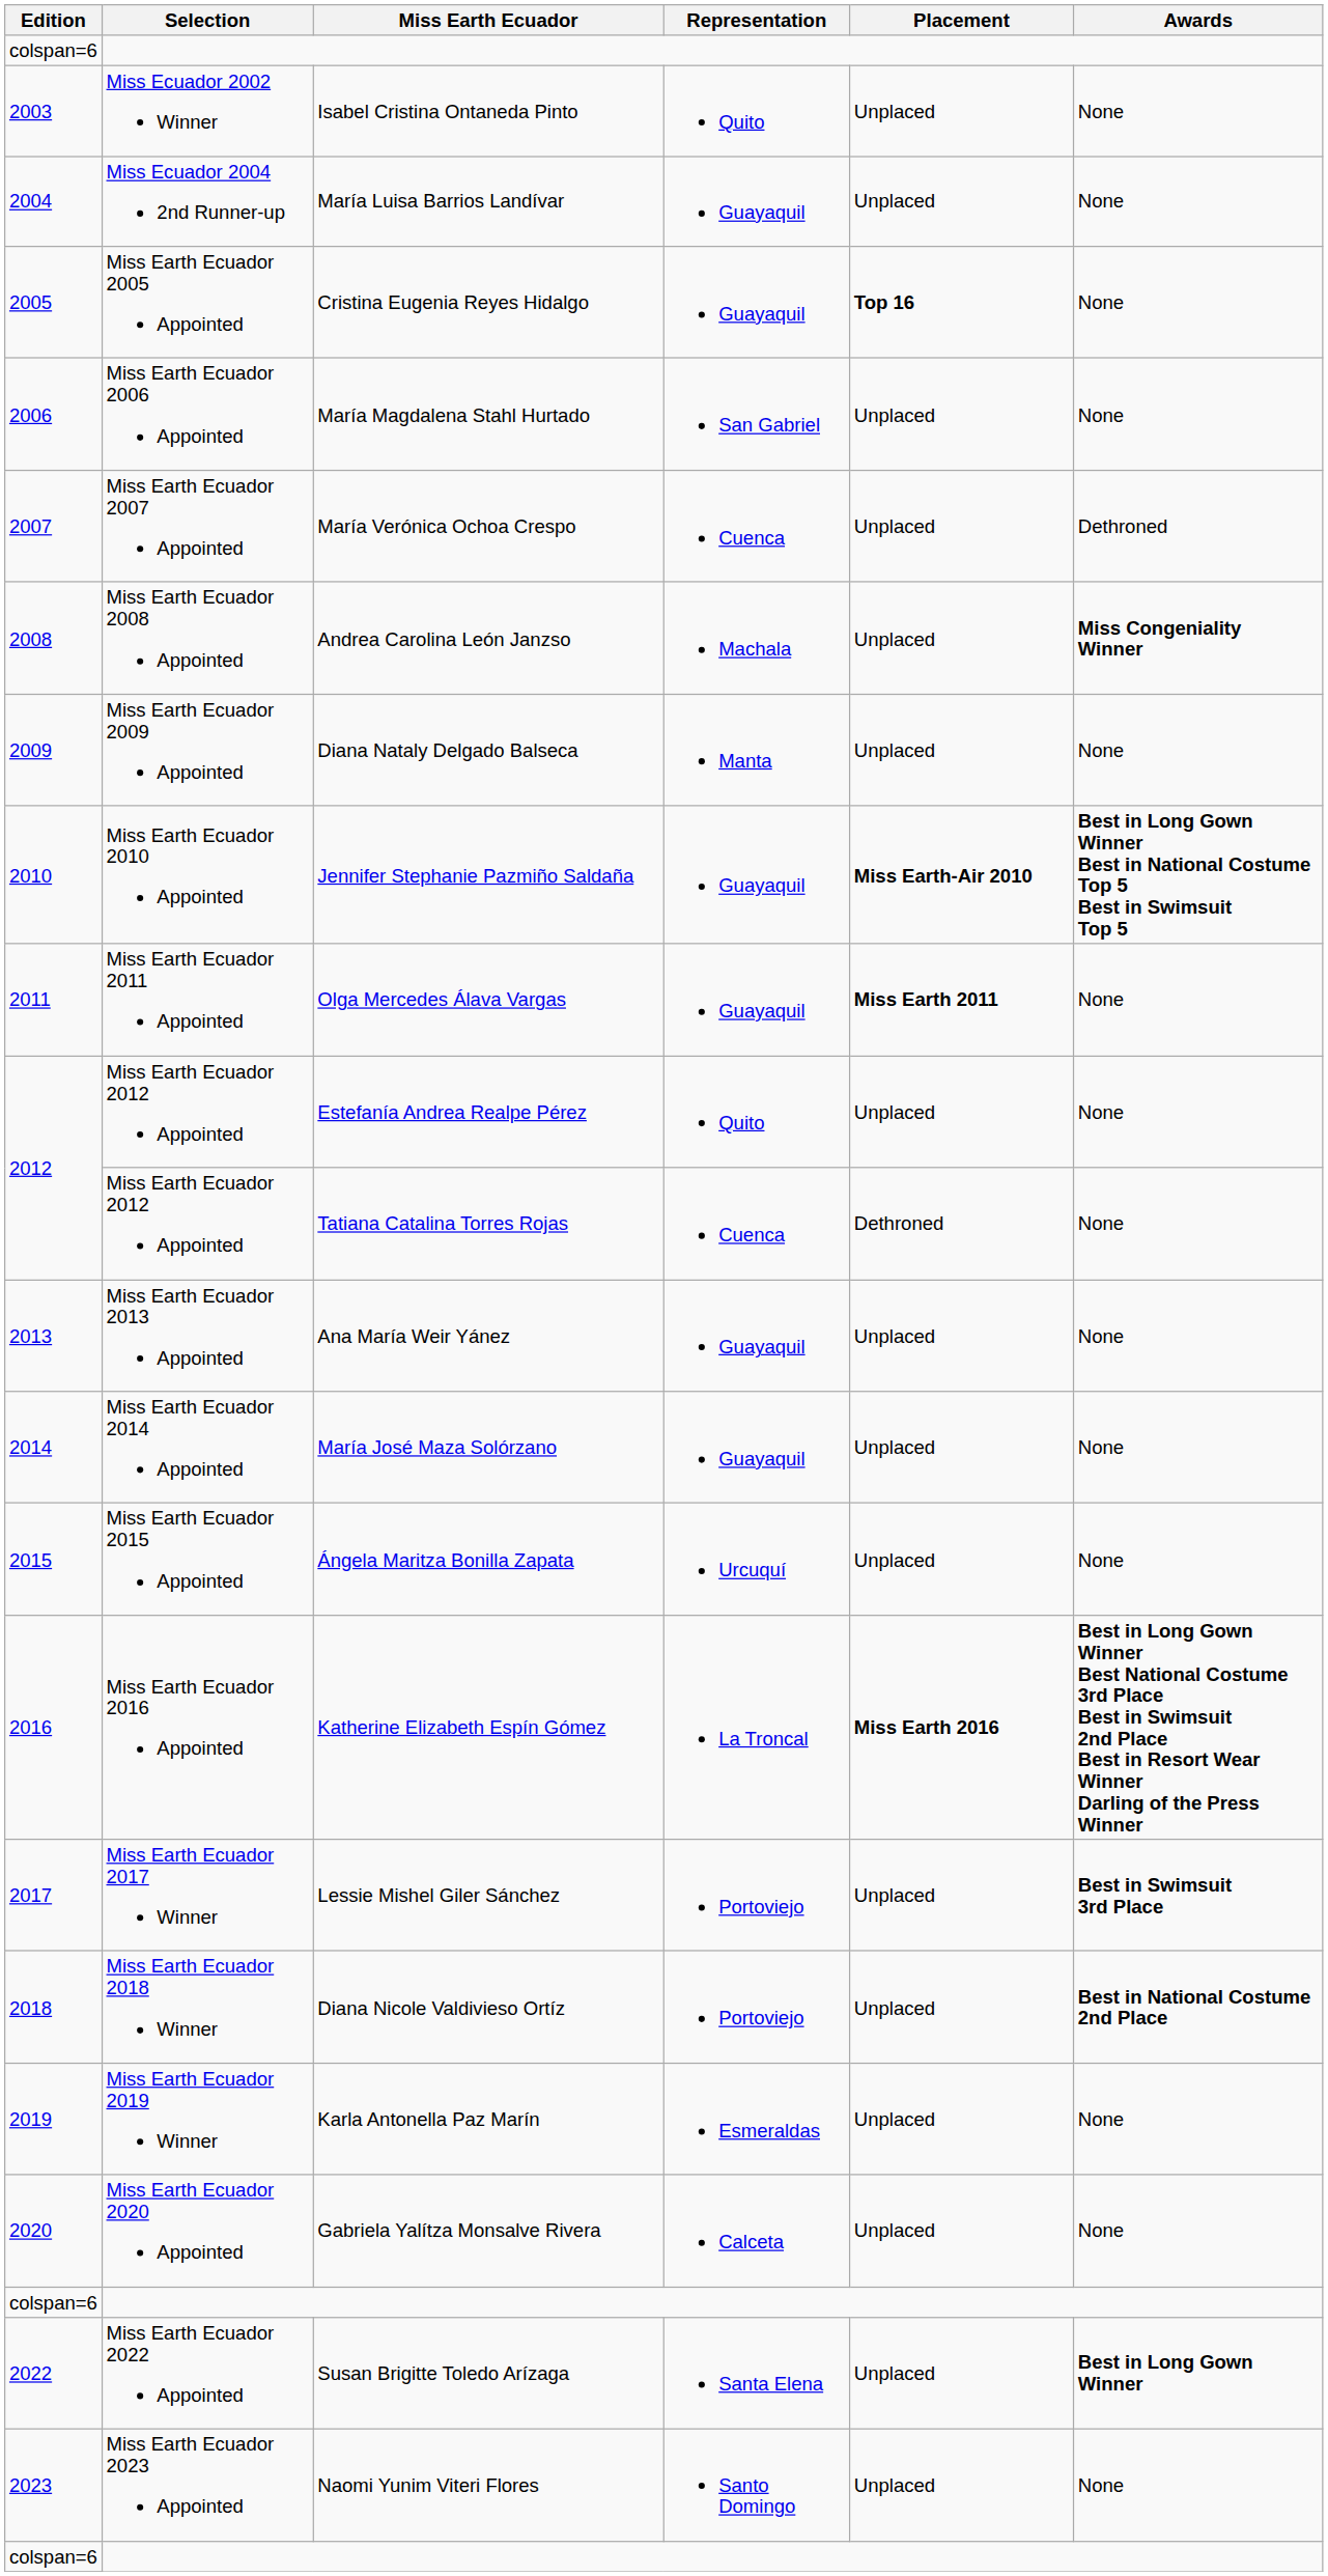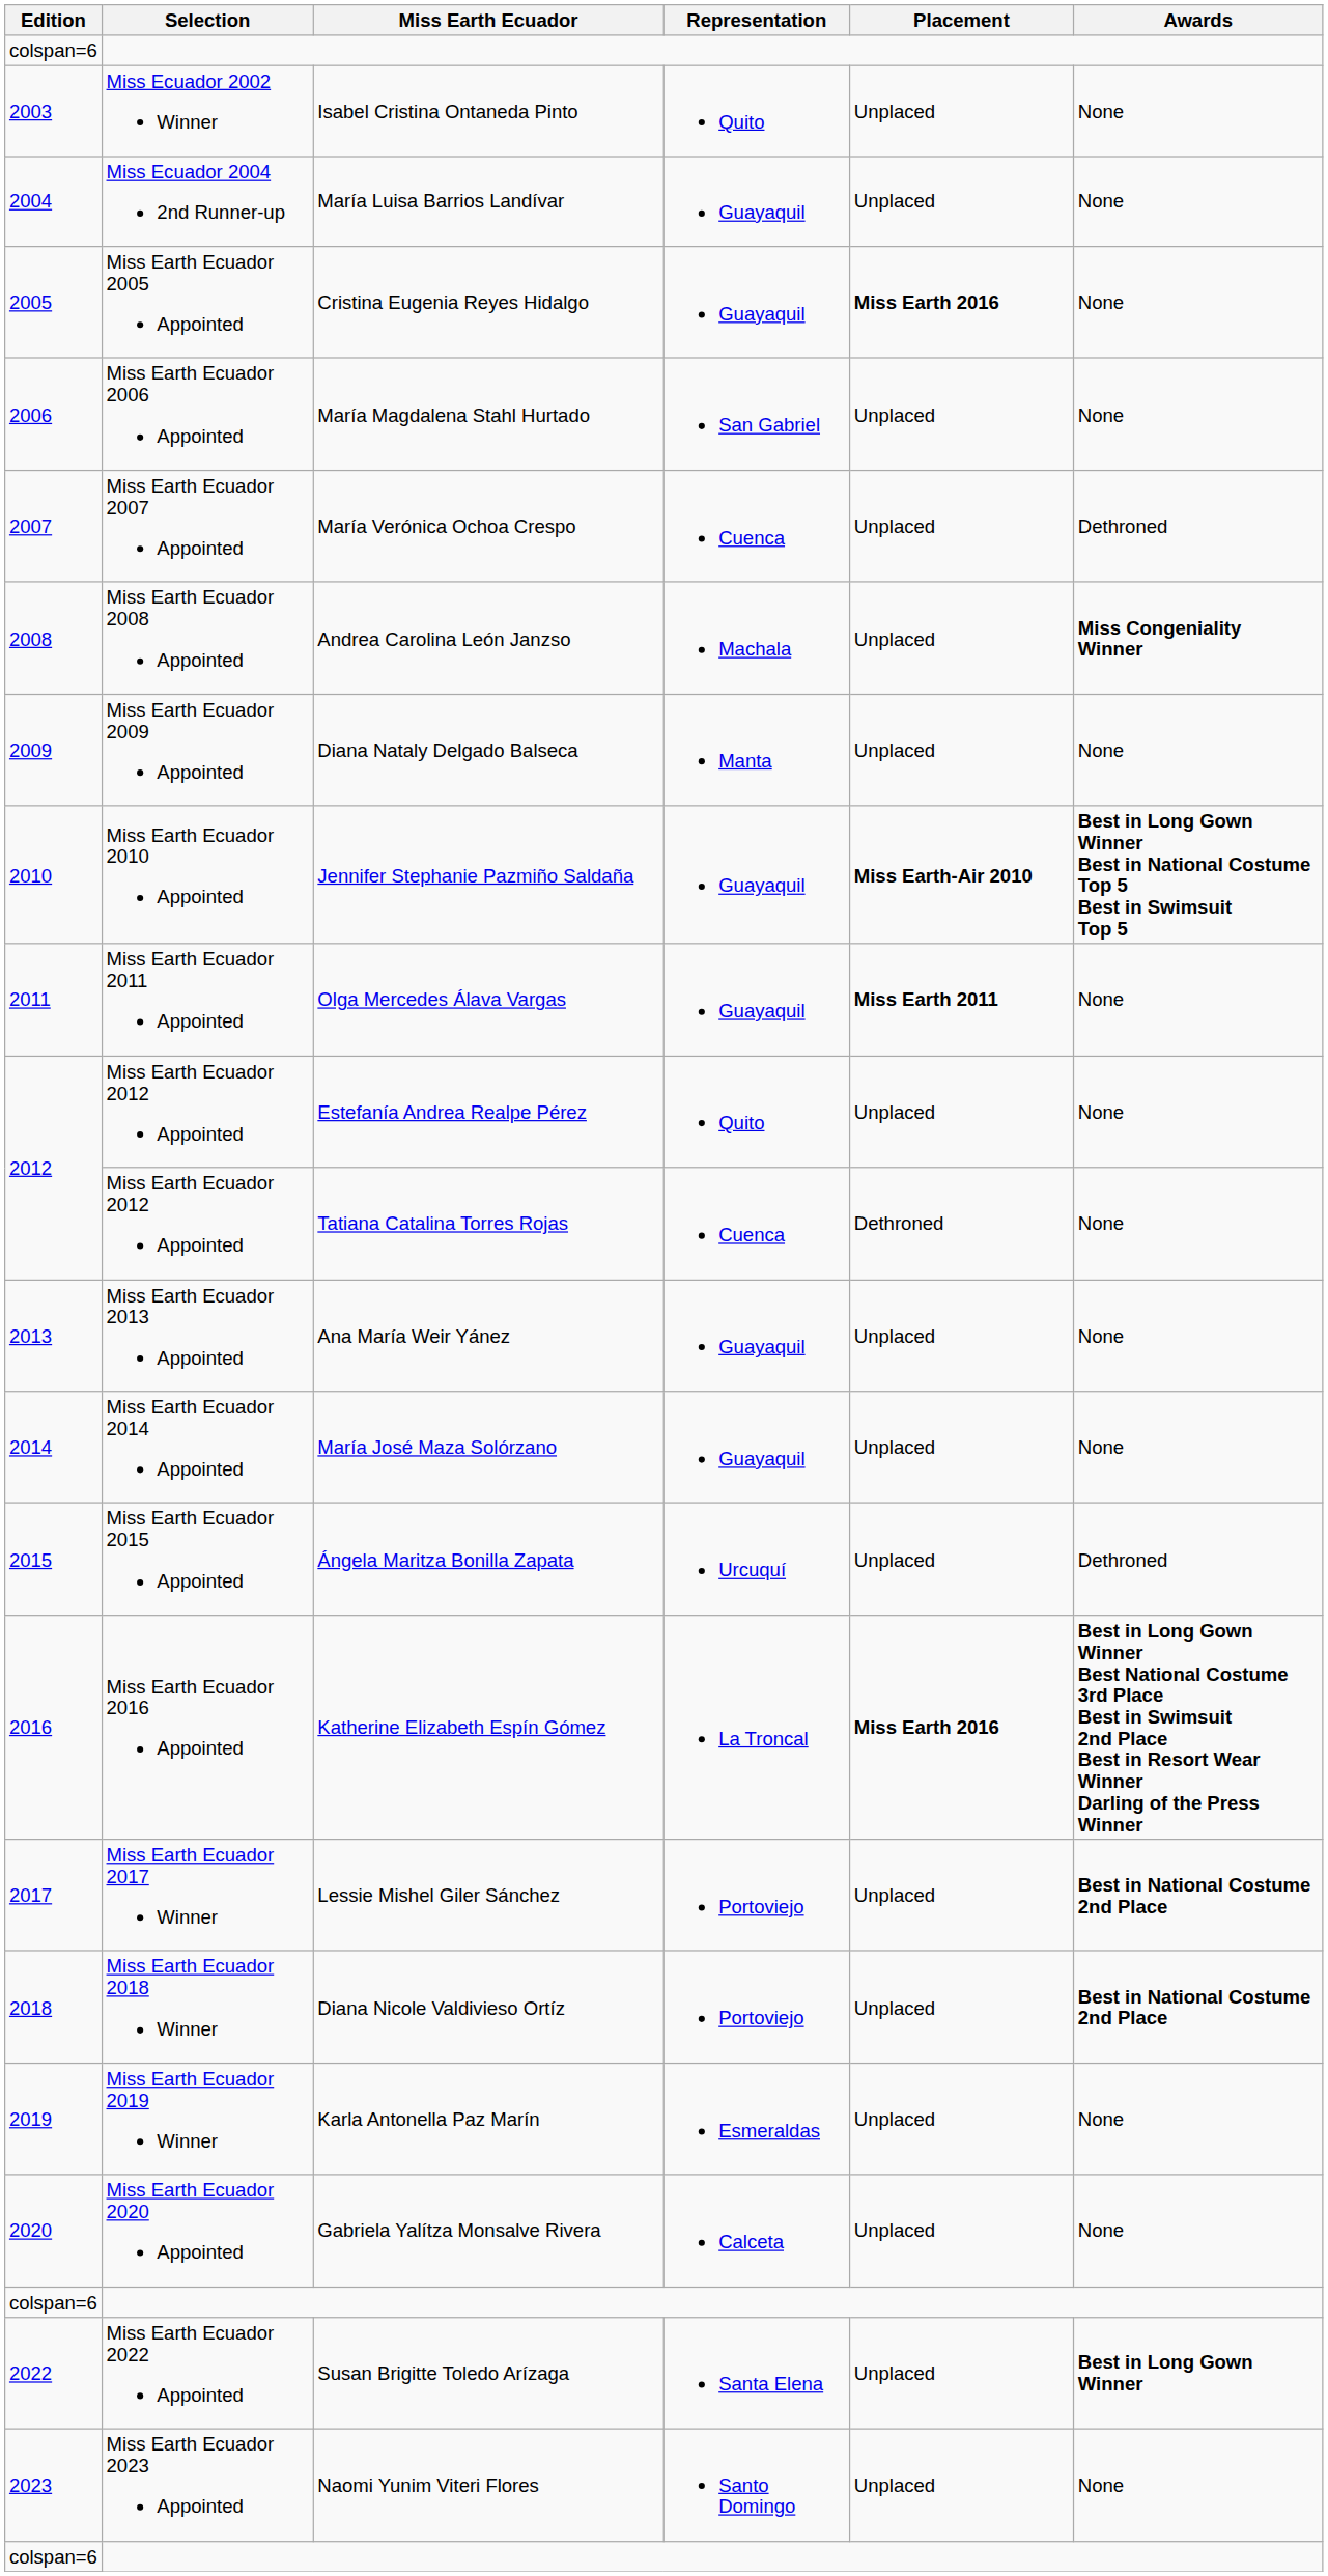Cristina Eugenia Reyes Hidalgo | Placement: Top 16 -> Miss Earth 2016
Ángela Maritza Bonilla Zapata | Awards: None -> Dethroned
Lessie Mishel Giler Sánchez | Awards: Best in Swimsuit 3rd Place -> Best in National Costume 2nd Place
